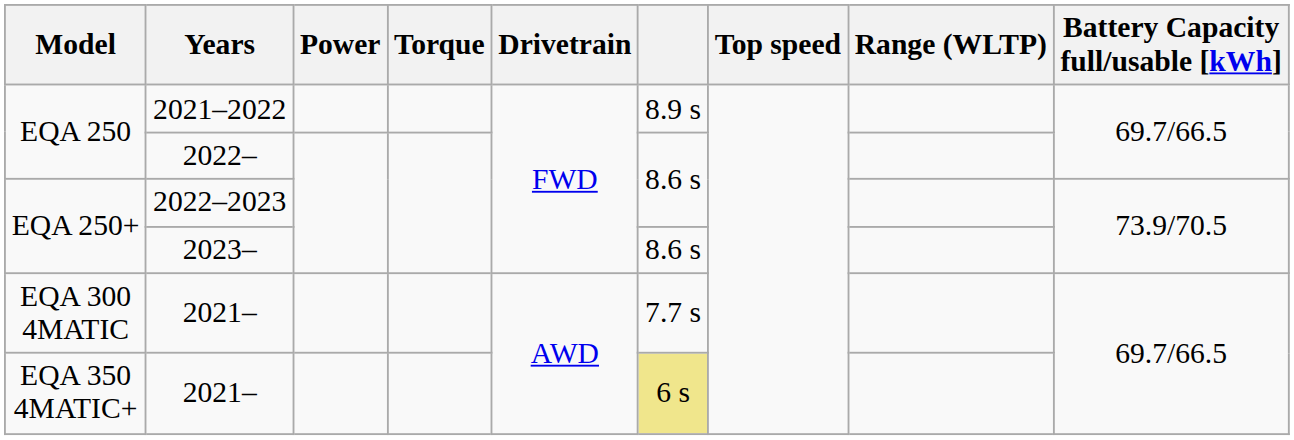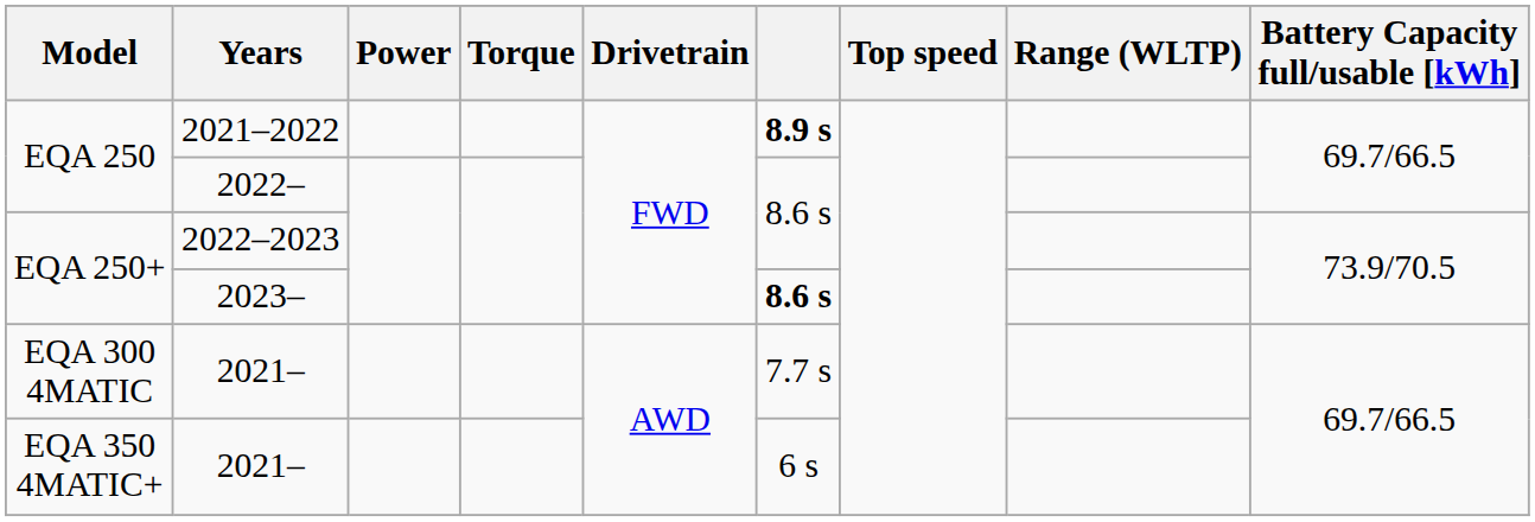2021–2022 | column 6: normal -> bold
2023– | column 6: normal -> bold
EQA 350 4MATIC+ / 2021– | column 6: khaki background -> no background
